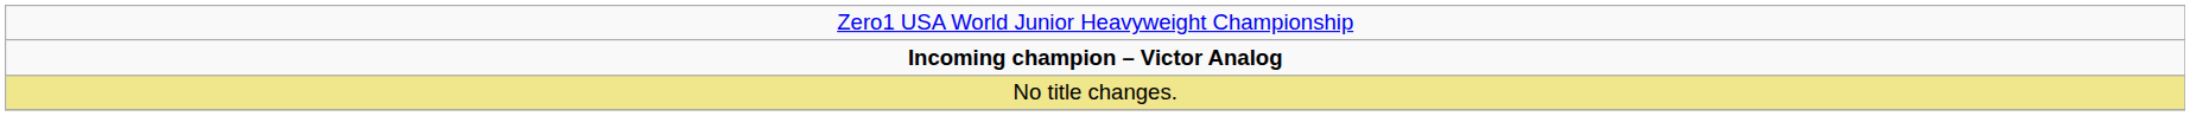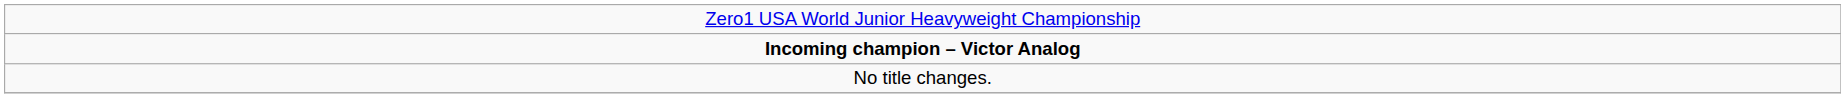No title changes. | column 1: khaki background -> no background
